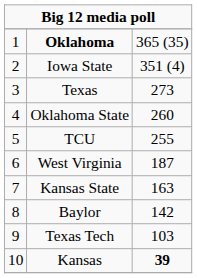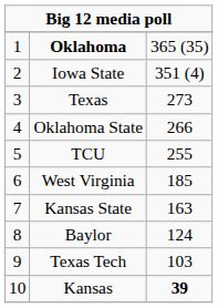Oklahoma State | column 3: 260 -> 266
West Virginia | column 3: 187 -> 185
Baylor | column 3: 142 -> 124
